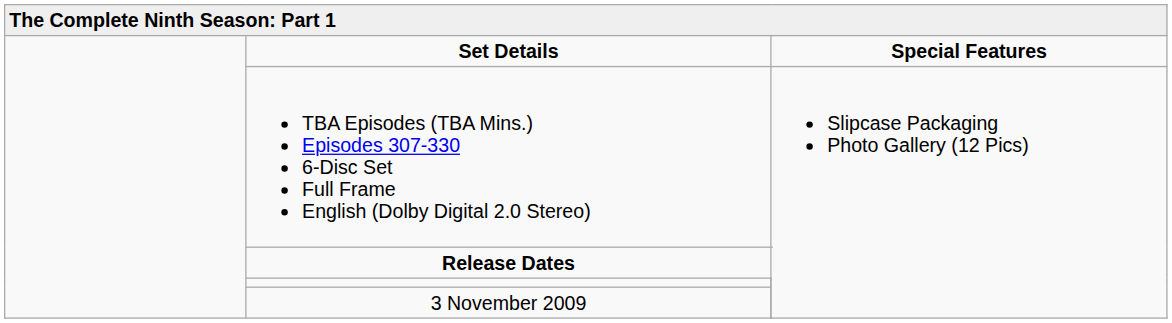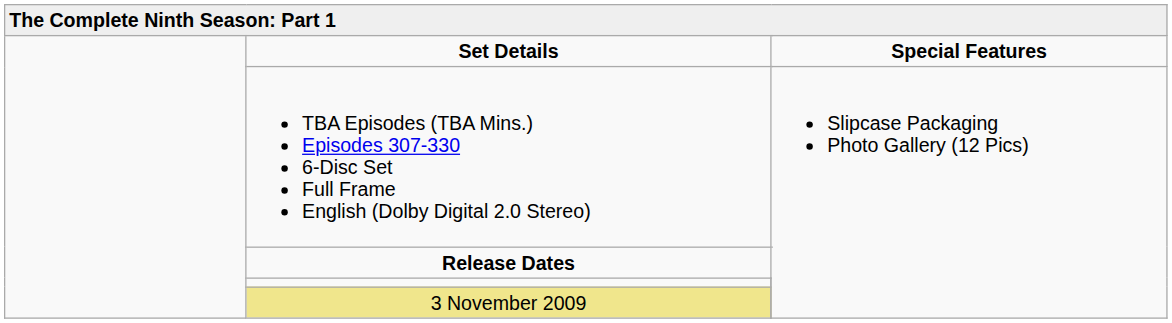3 November 2009 | column 2: no background -> khaki background
